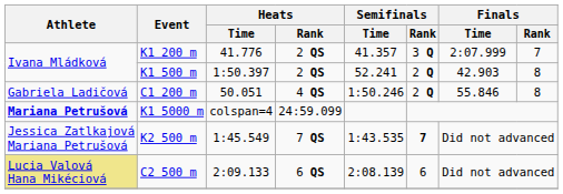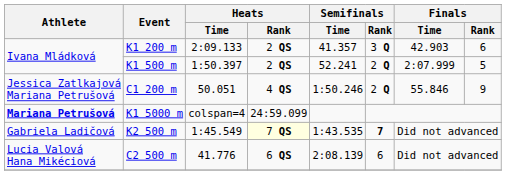K1 200 m | Heats / Time: 41.776 -> 2:09.133
K1 200 m | Finals / Time: 2:07.999 -> 42.903
K1 200 m | Finals / Rank: 7 -> 6
K1 500 m | Finals / Time: 42.903 -> 2:07.999
K1 500 m | Finals / Rank: 8 -> 5
C1 200 m | Athlete: Gabriela Ladičová -> Jessica Zatlkajová Mariana Petrušová
C1 200 m | Finals / Rank: 8 -> 9
K2 500 m | Athlete: Jessica Zatlkajová Mariana Petrušová -> Gabriela Ladičová
K2 500 m | Heats / Rank: no background -> lightyellow background
C2 500 m | Athlete: khaki background -> no background
C2 500 m | Heats / Time: 2:09.133 -> 41.776
